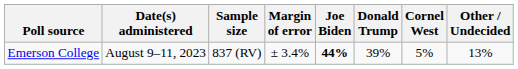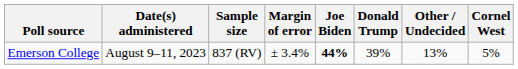columns swapped: Cornel West <-> Other / Undecided
